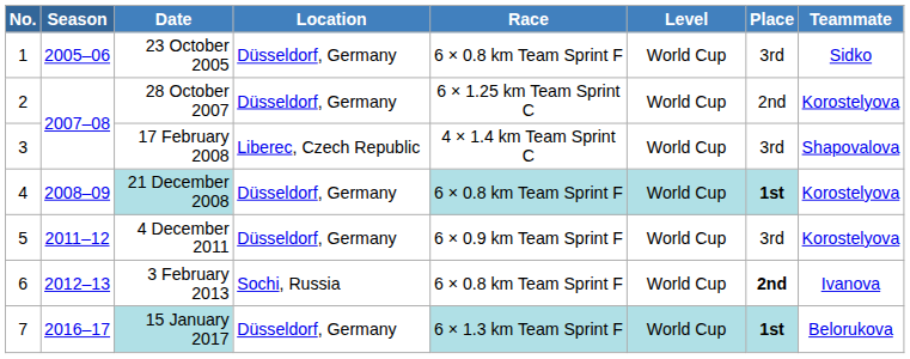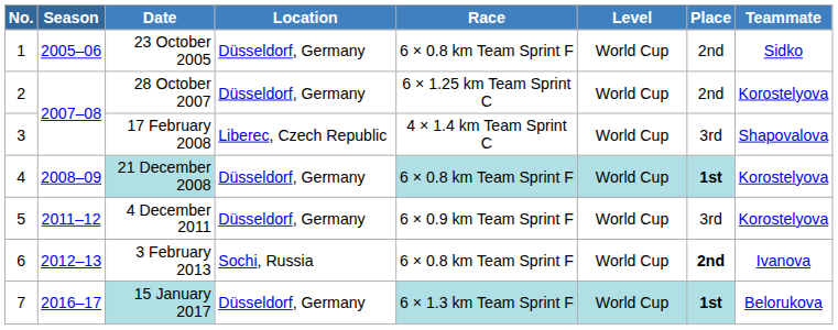23 October 2005 | Place: 3rd -> 2nd
